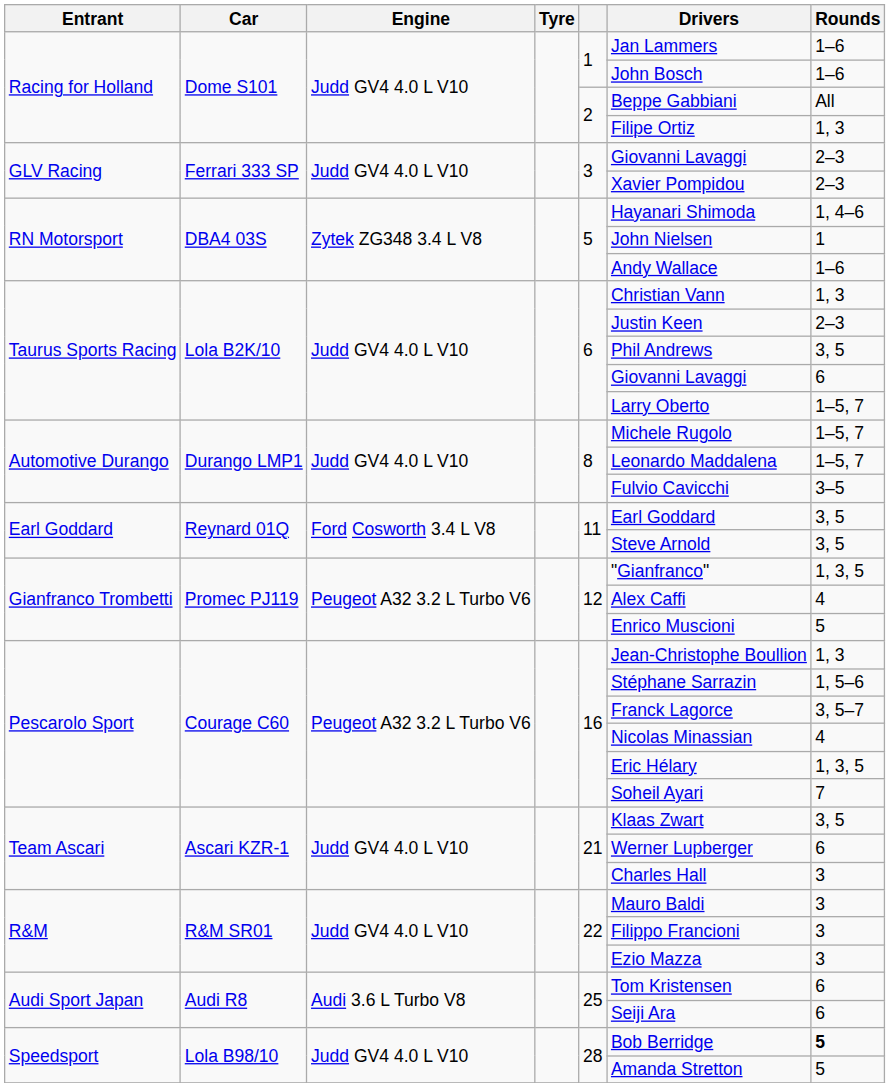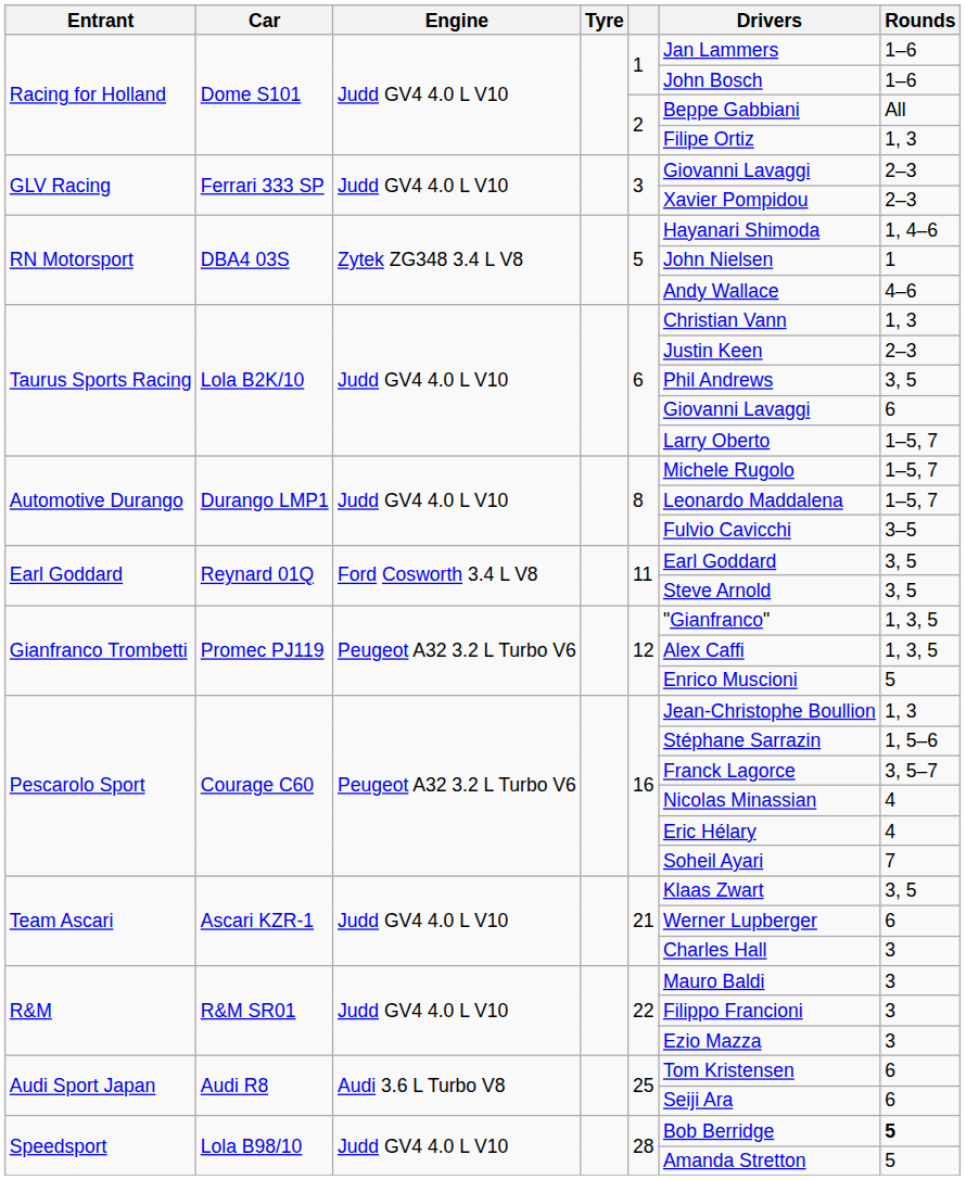row 10 | Rounds: 1–6 -> 4–6
row 22 | Rounds: 4 -> 1, 3, 5
row 28 | Rounds: 1, 3, 5 -> 4
